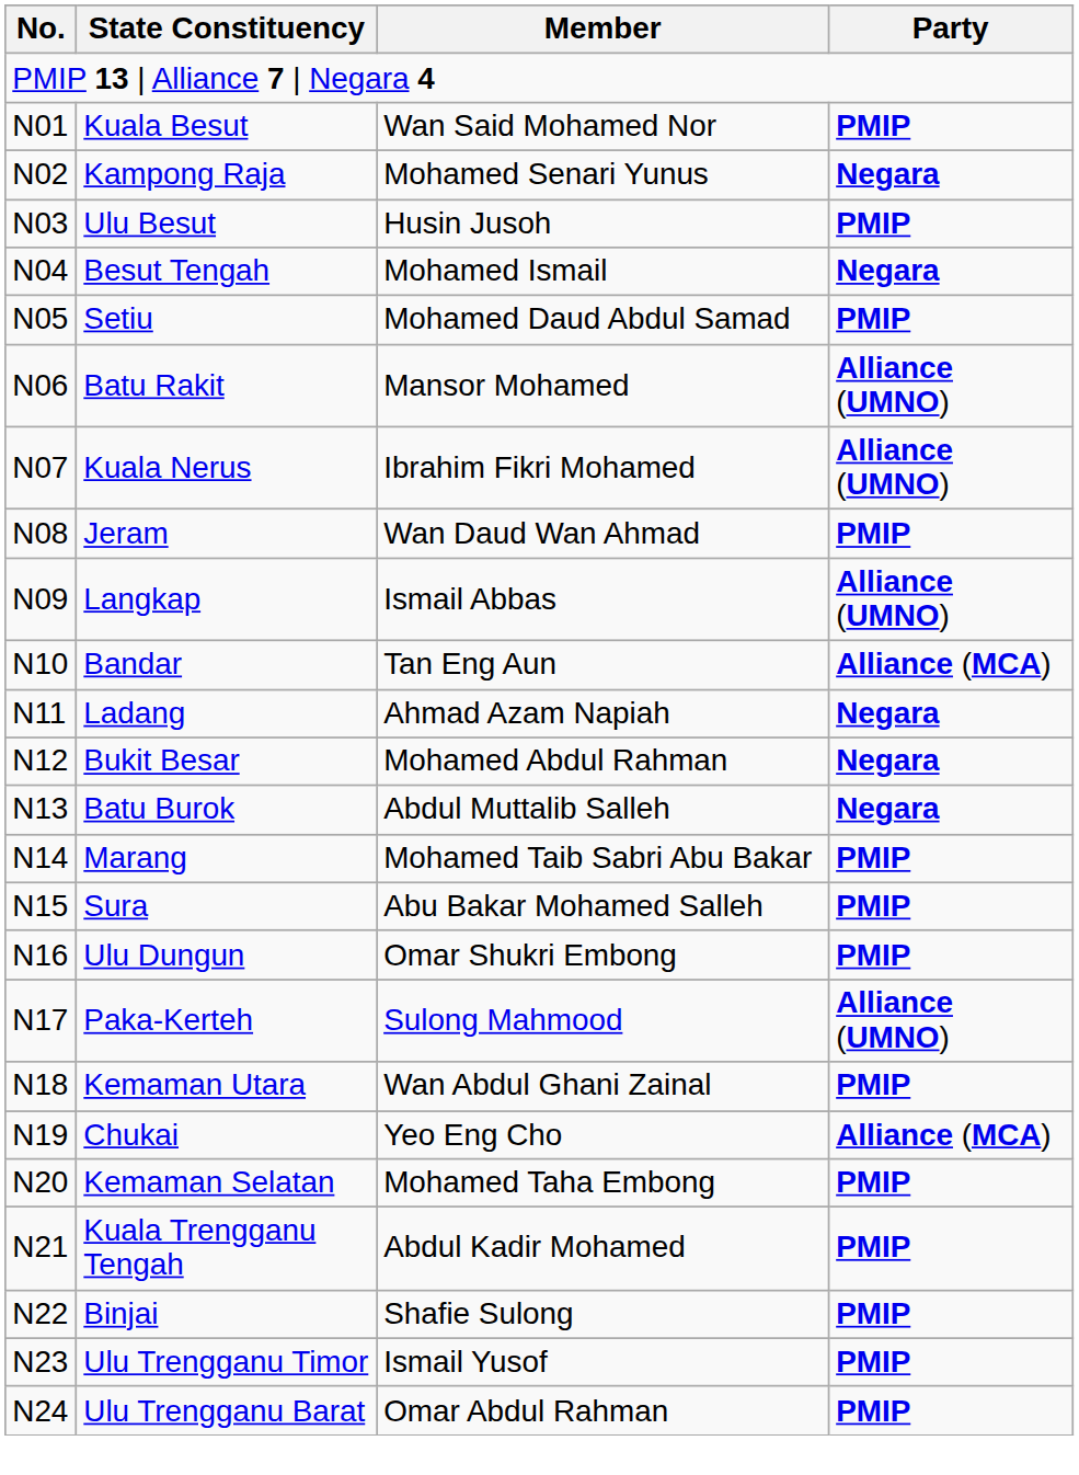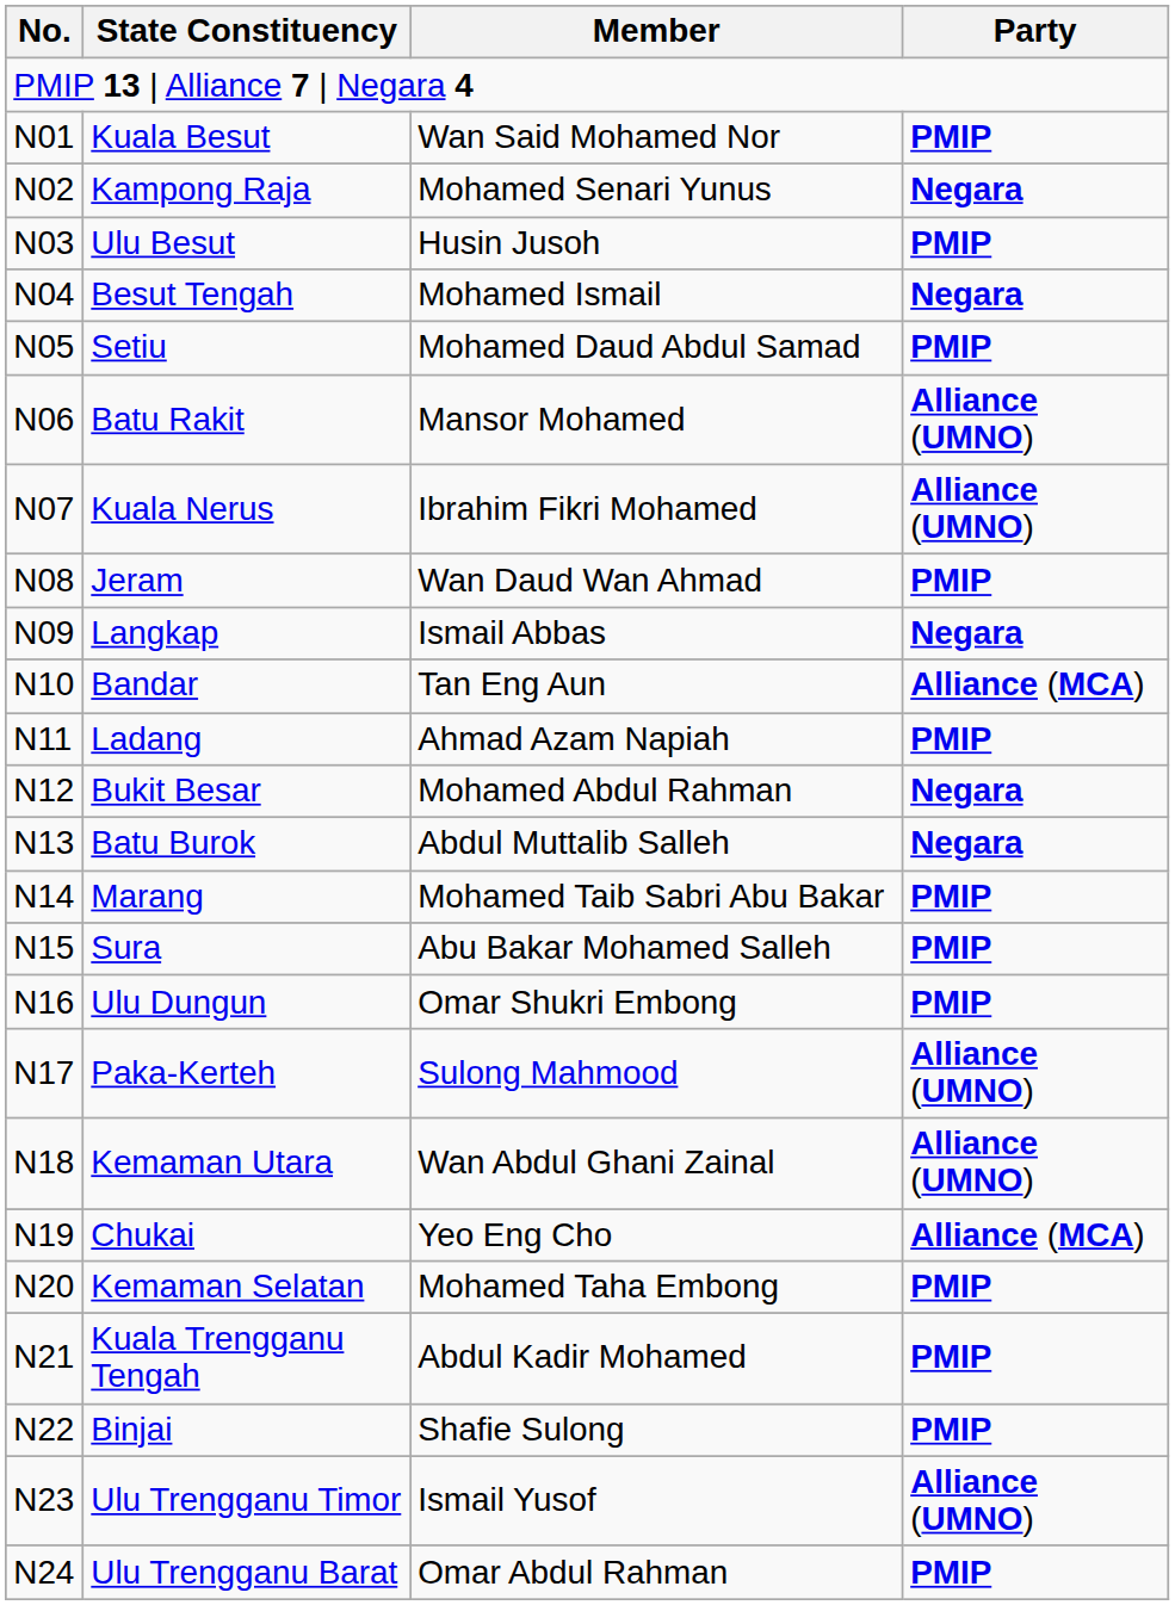Langkap | Party: Alliance (UMNO) -> Negara
Ladang | Party: Negara -> PMIP
Kemaman Utara | Party: PMIP -> Alliance (UMNO)
Ulu Trengganu Timor | Party: PMIP -> Alliance (UMNO)
